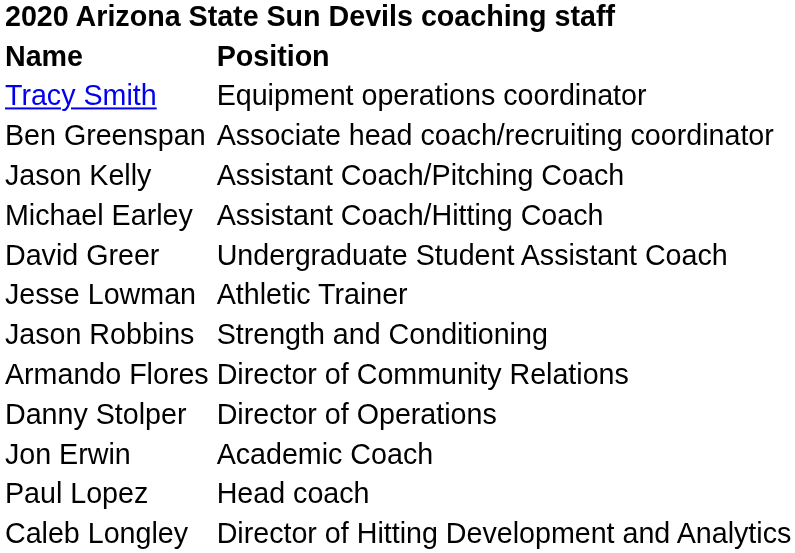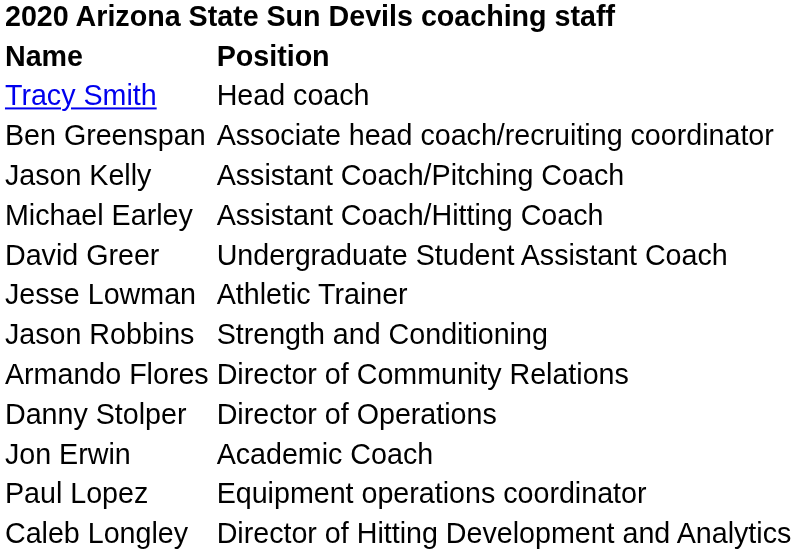Tracy Smith | Position: Equipment operations coordinator -> Head coach
Paul Lopez | Position: Head coach -> Equipment operations coordinator
